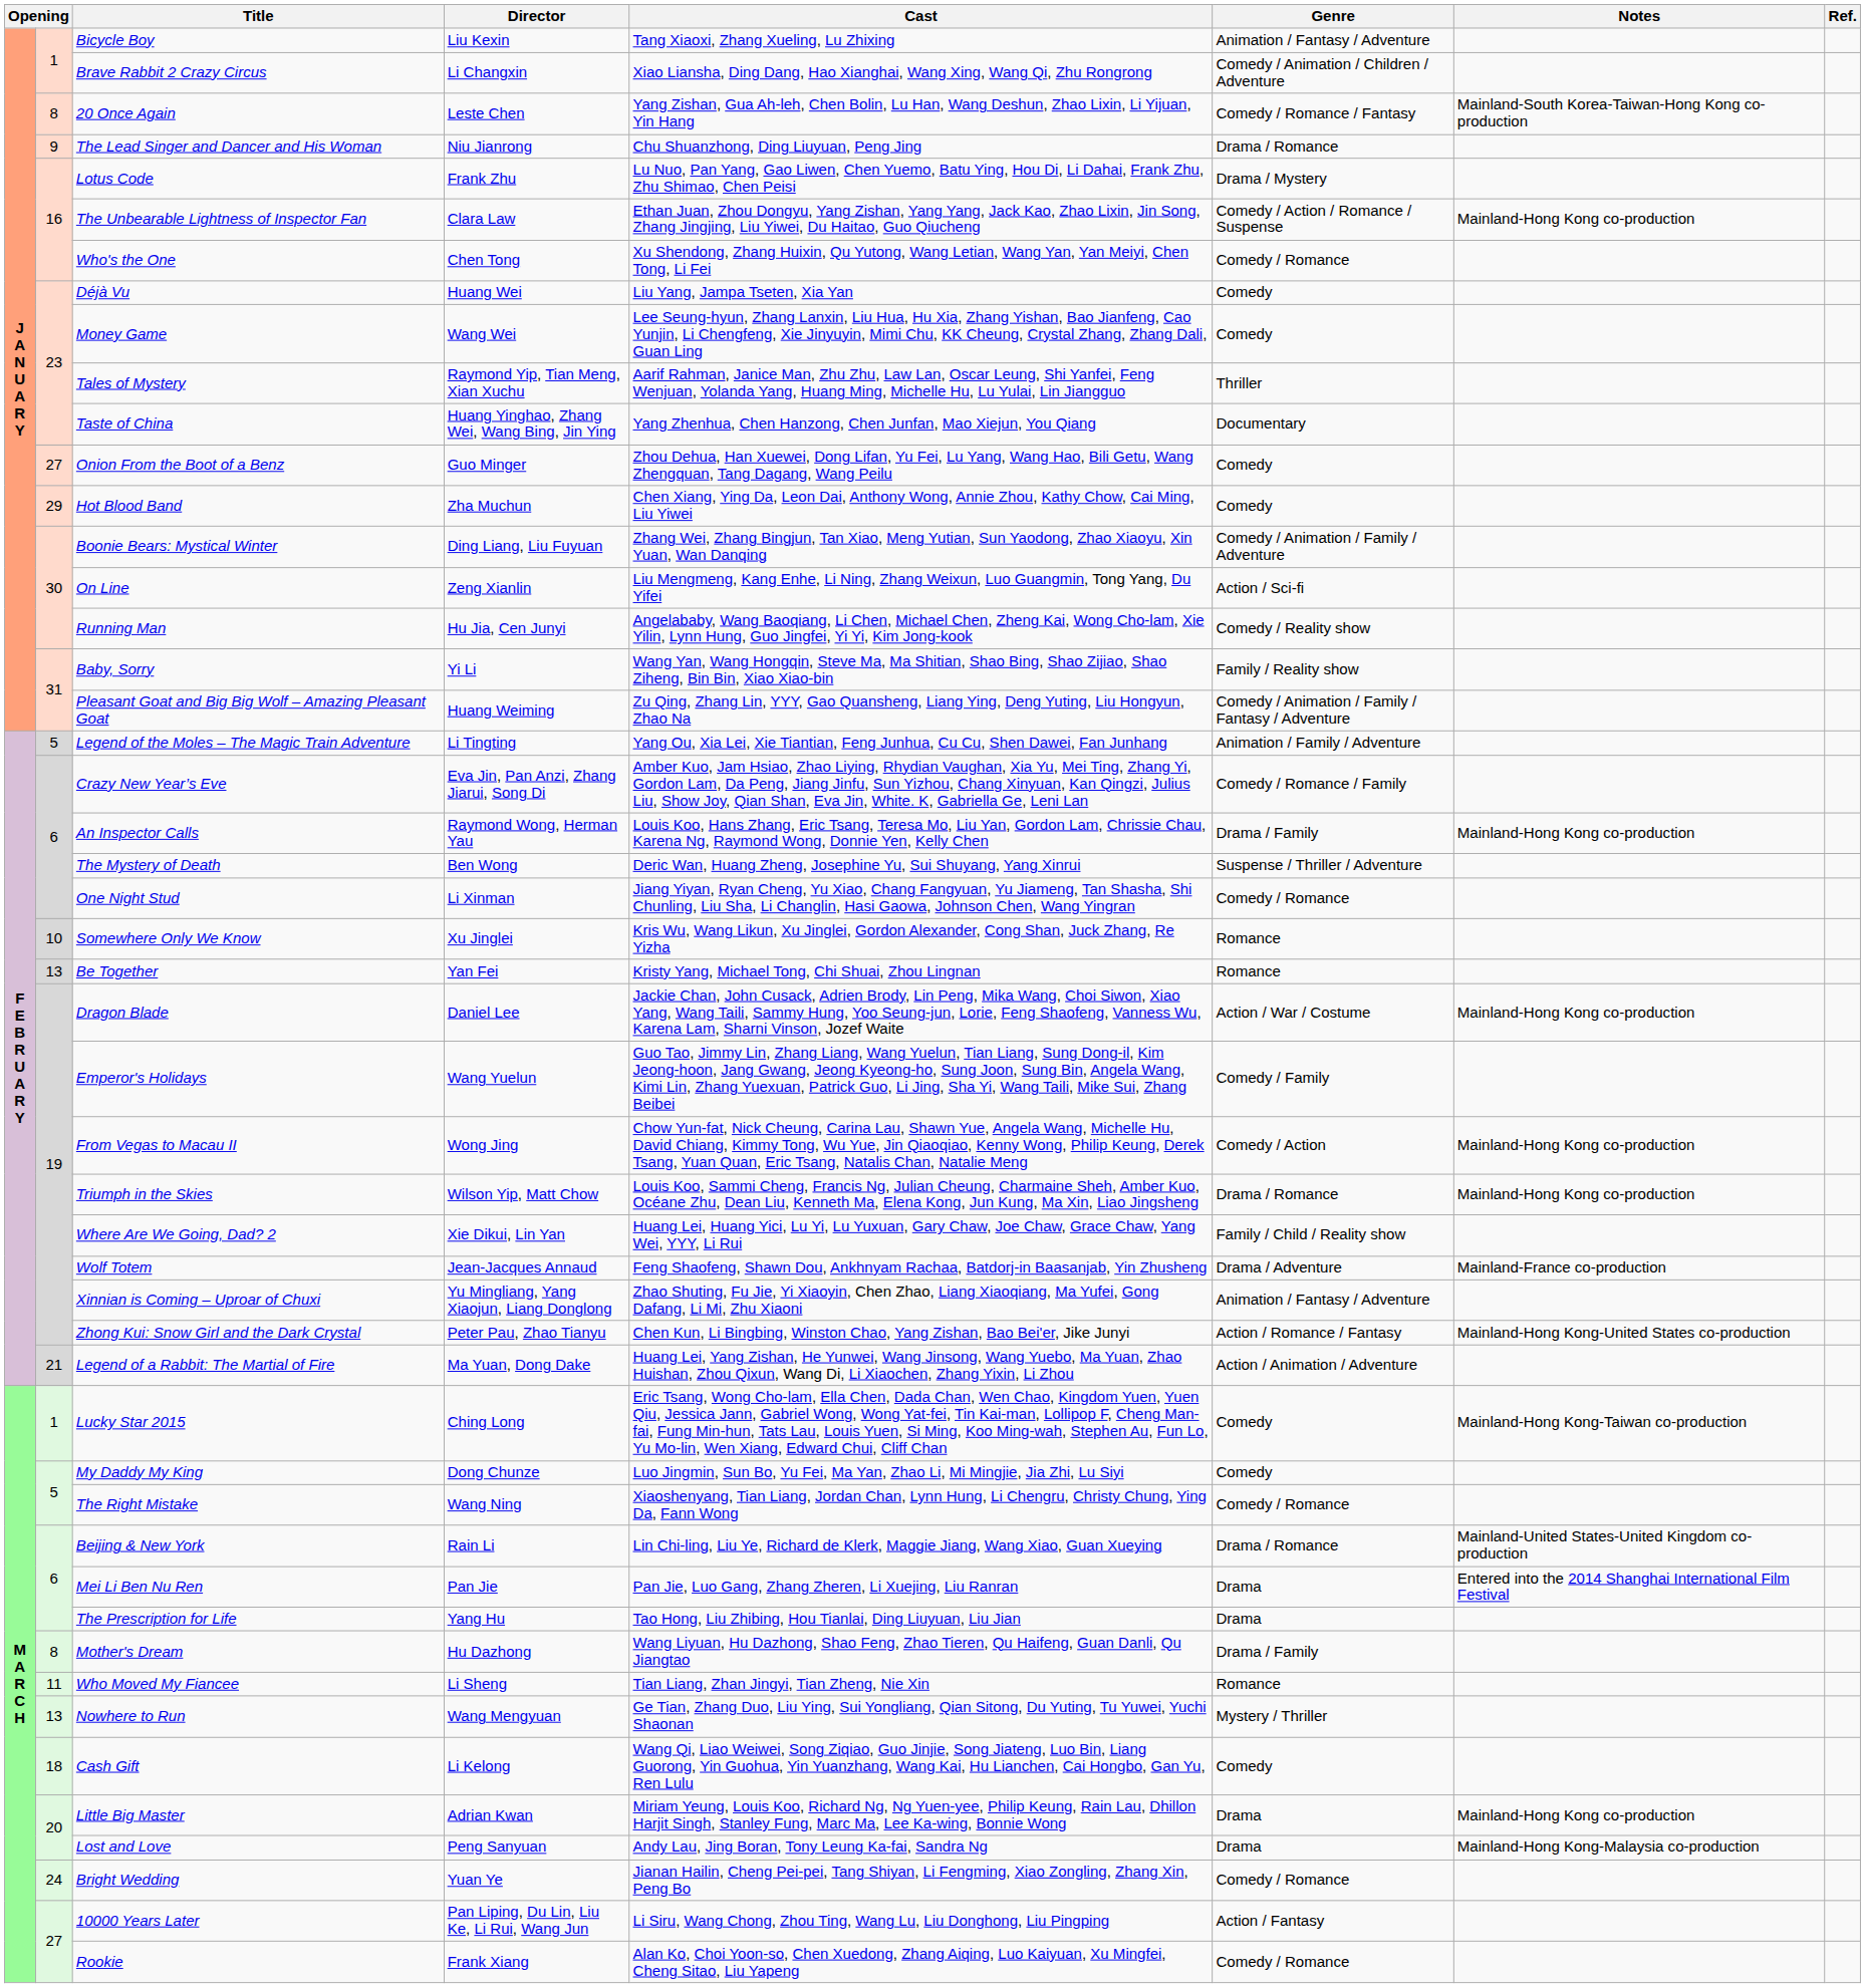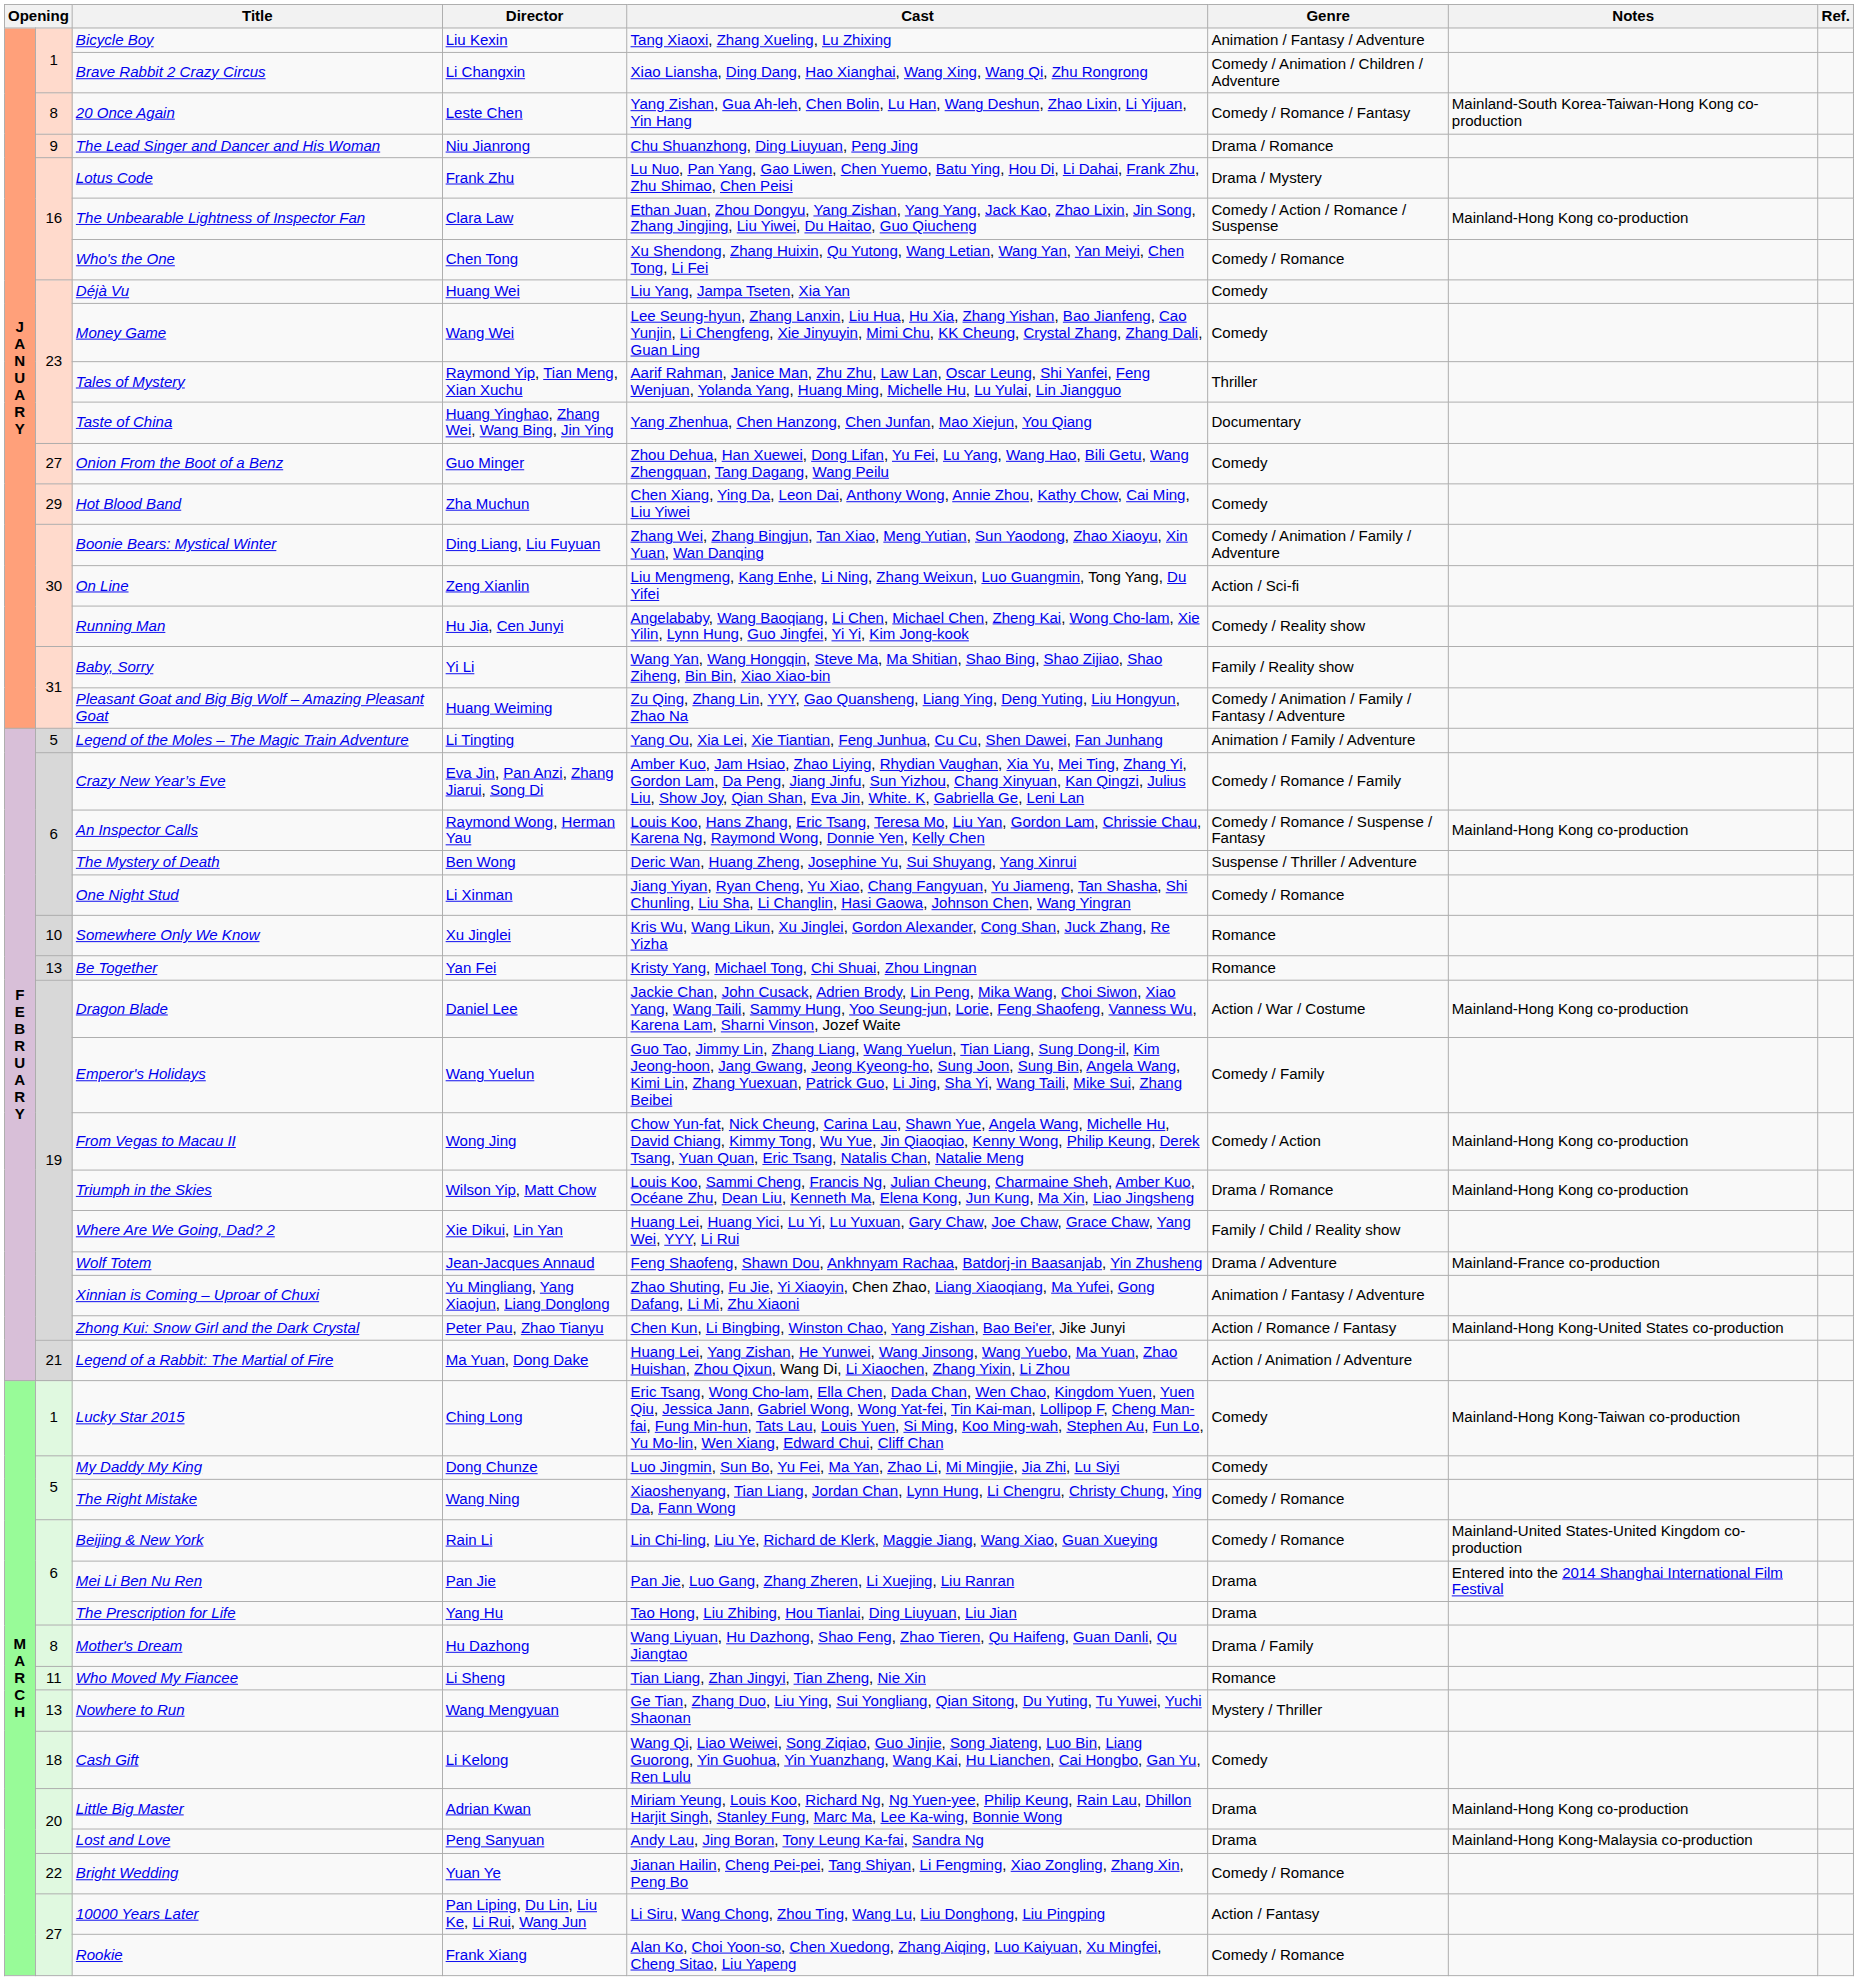An Inspector Calls | Genre: Drama / Family -> Comedy / Romance / Suspense / Fantasy
Beijing & New York | Genre: Drama / Romance -> Comedy / Romance
Bright Wedding | column 2: 24 -> 22
